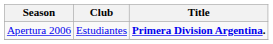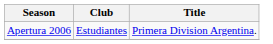Apertura 2006 | Title: bold -> normal
